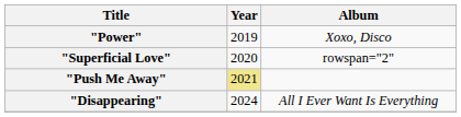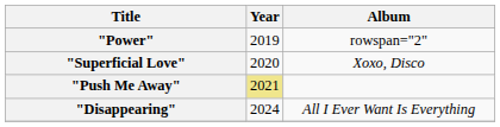"Power" | Album: Xoxo, Disco -> rowspan="2"
"Superficial Love" | Album: rowspan="2" -> Xoxo, Disco
